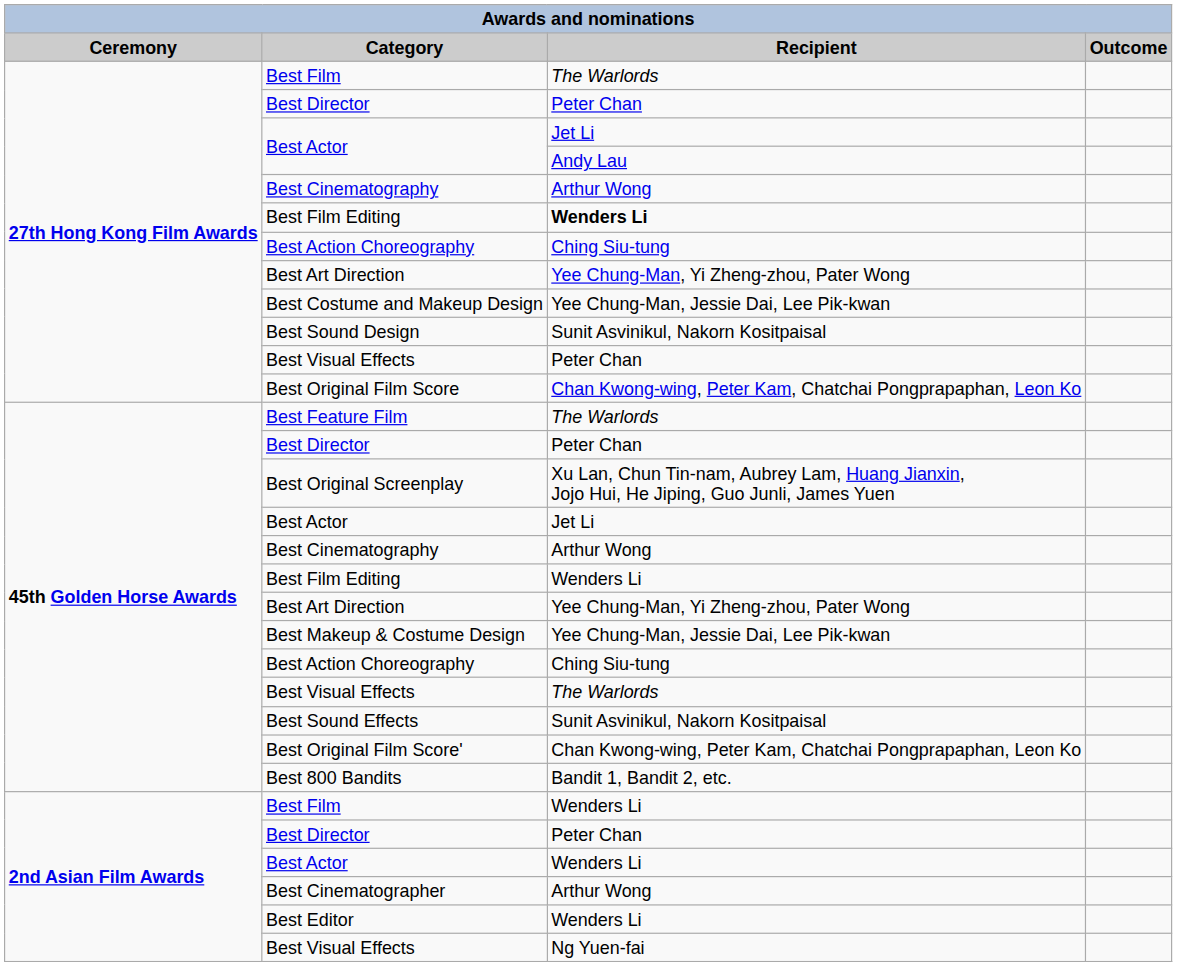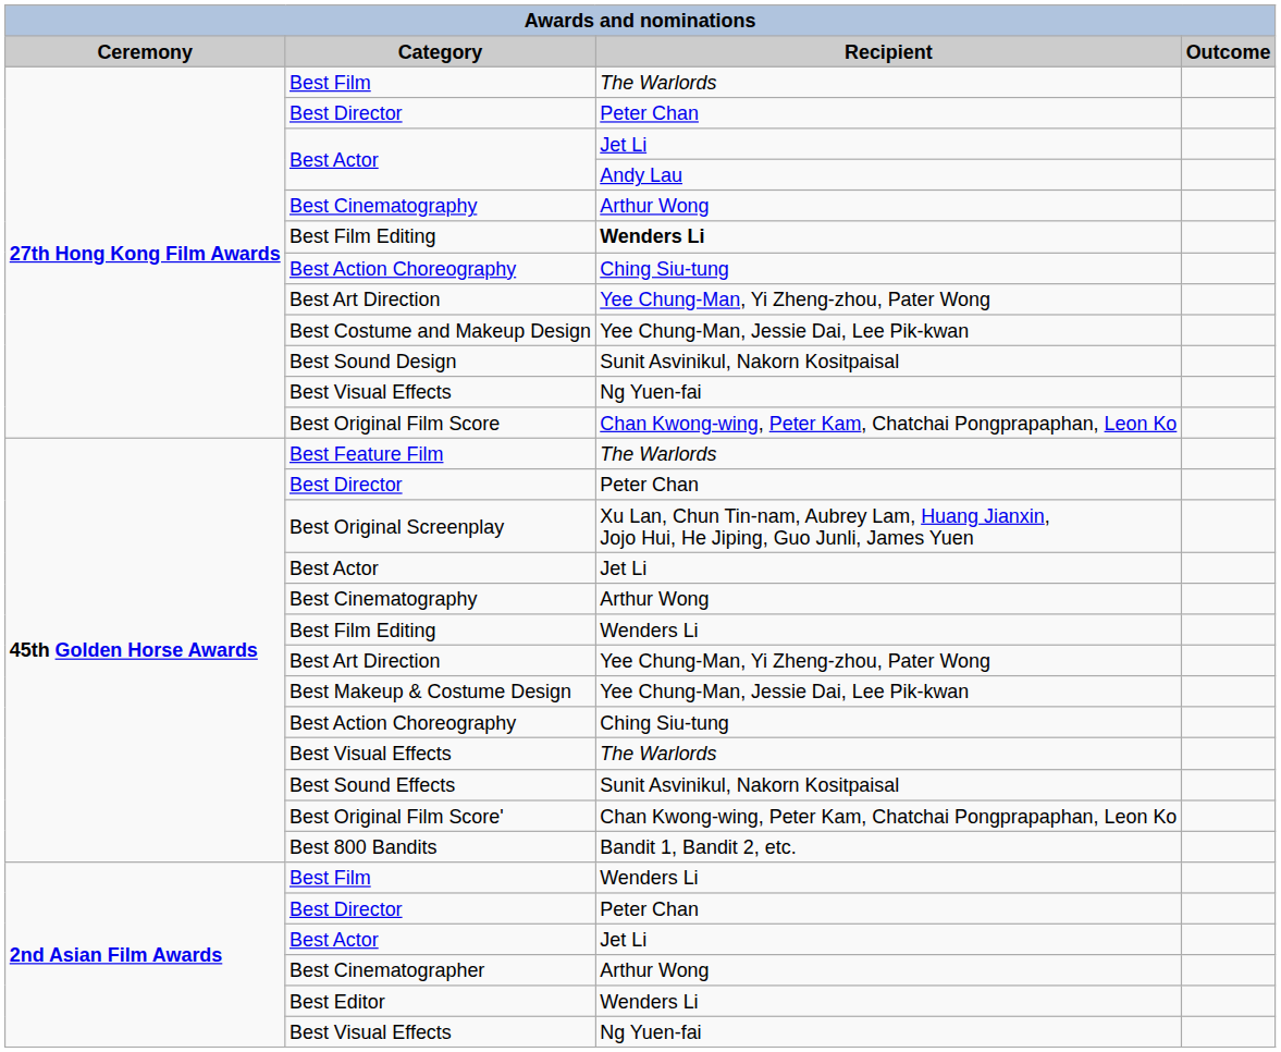27th Hong Kong Film Awards / Best Visual Effects | Recipient: Peter Chan -> Ng Yuen-fai
2nd Asian Film Awards / Best Actor | Recipient: Wenders Li -> Jet Li
